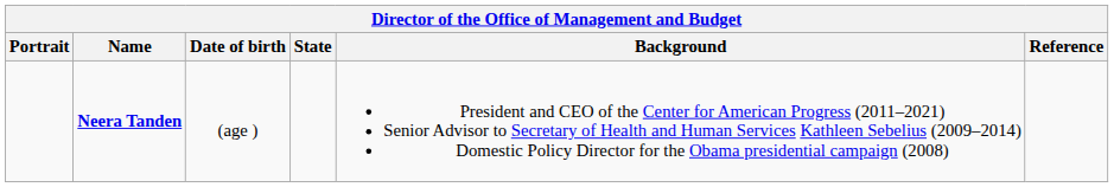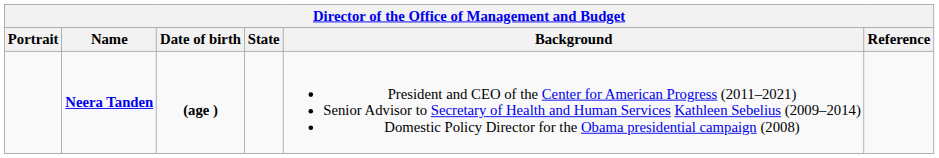Neera Tanden | Date of birth: normal -> bold
